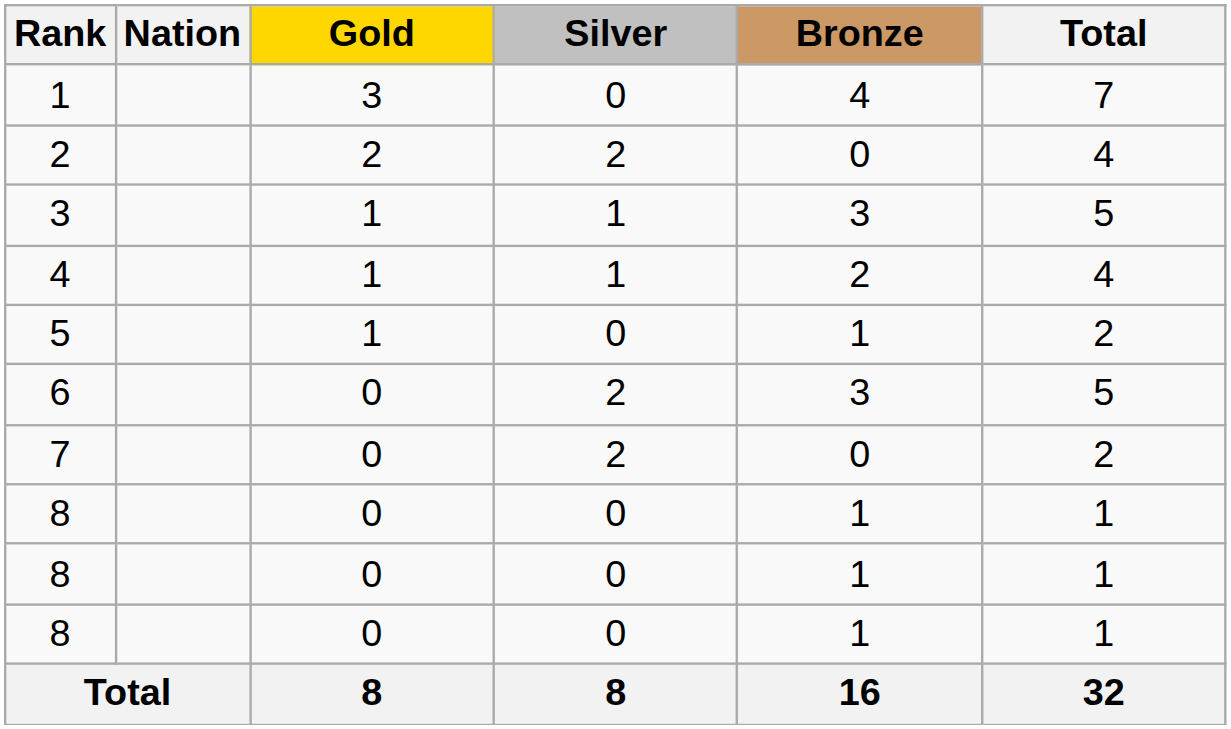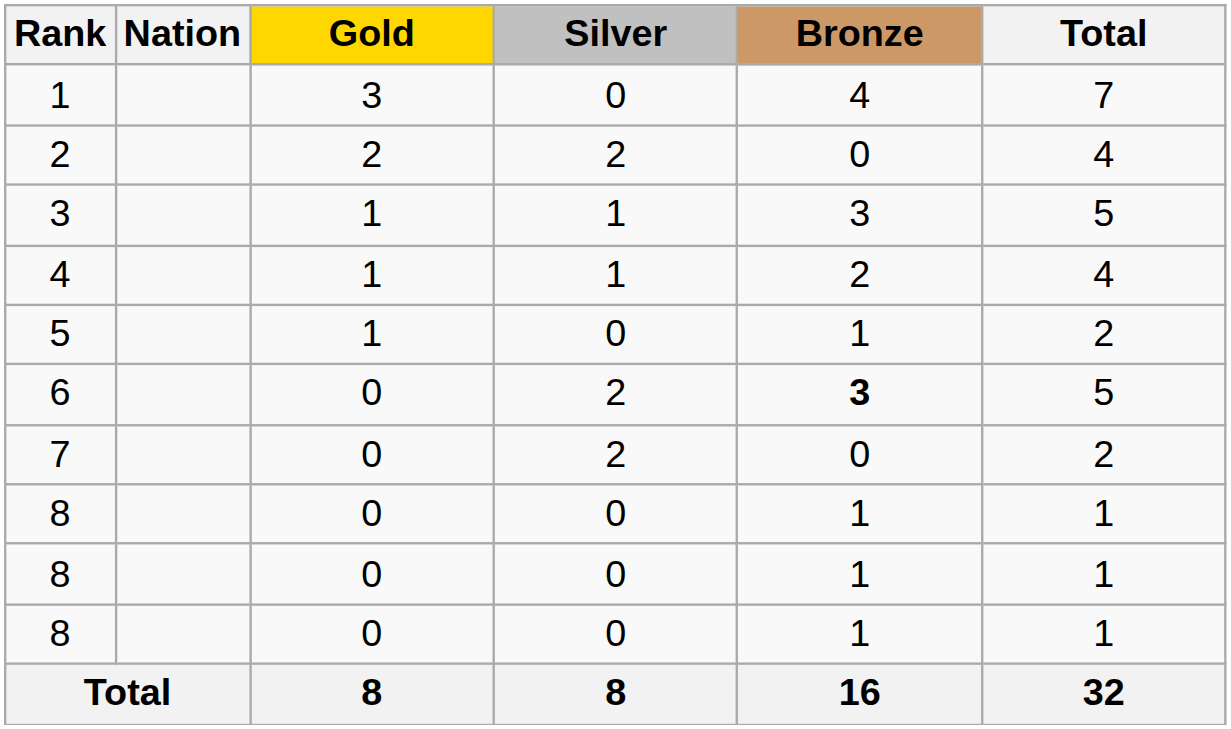6 | Bronze: normal -> bold
